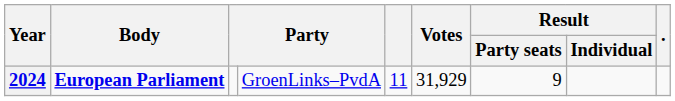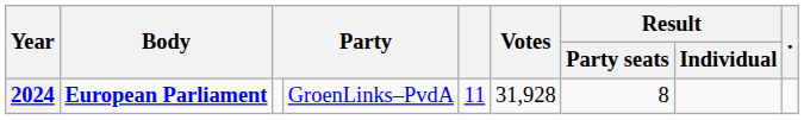2024 | Votes: 31,929 -> 31,928
2024 | Result / Party seats: 9 -> 8
